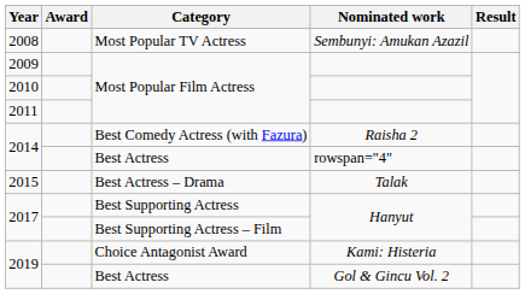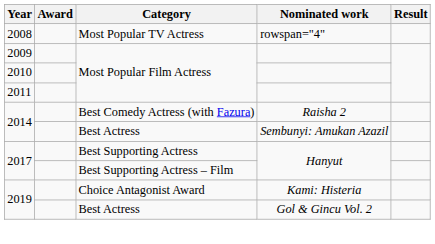2008 | Nominated work: Sembunyi: Amukan Azazil -> rowspan="4"
2014 / Best Actress | Nominated work: rowspan="4" -> Sembunyi: Amukan Azazil
- row: 2015 | Best Actress – Drama | Talak
